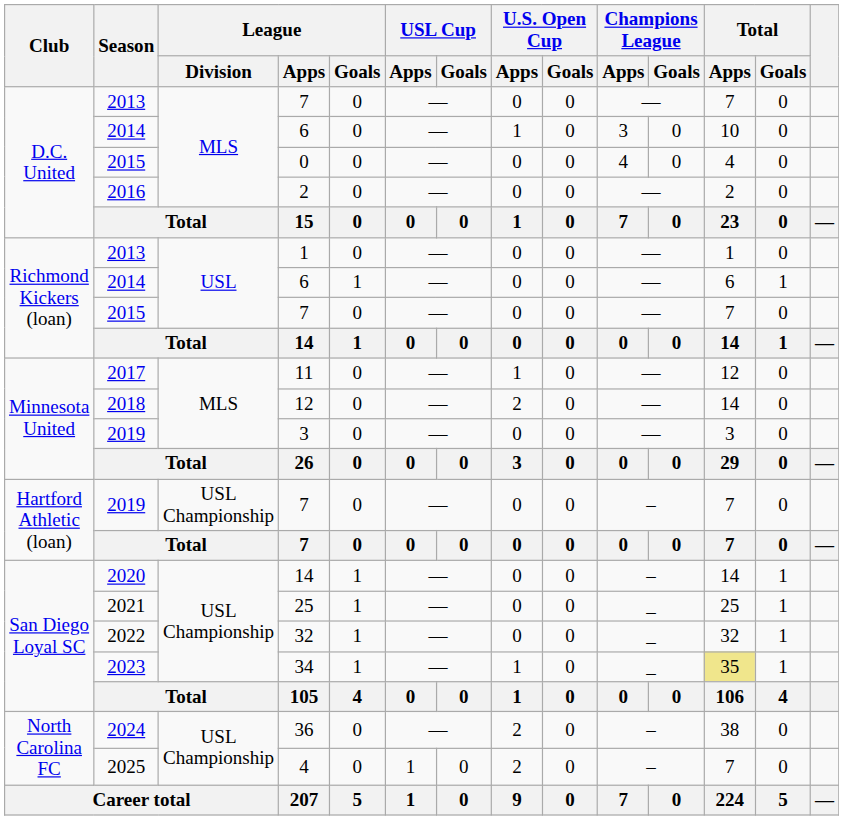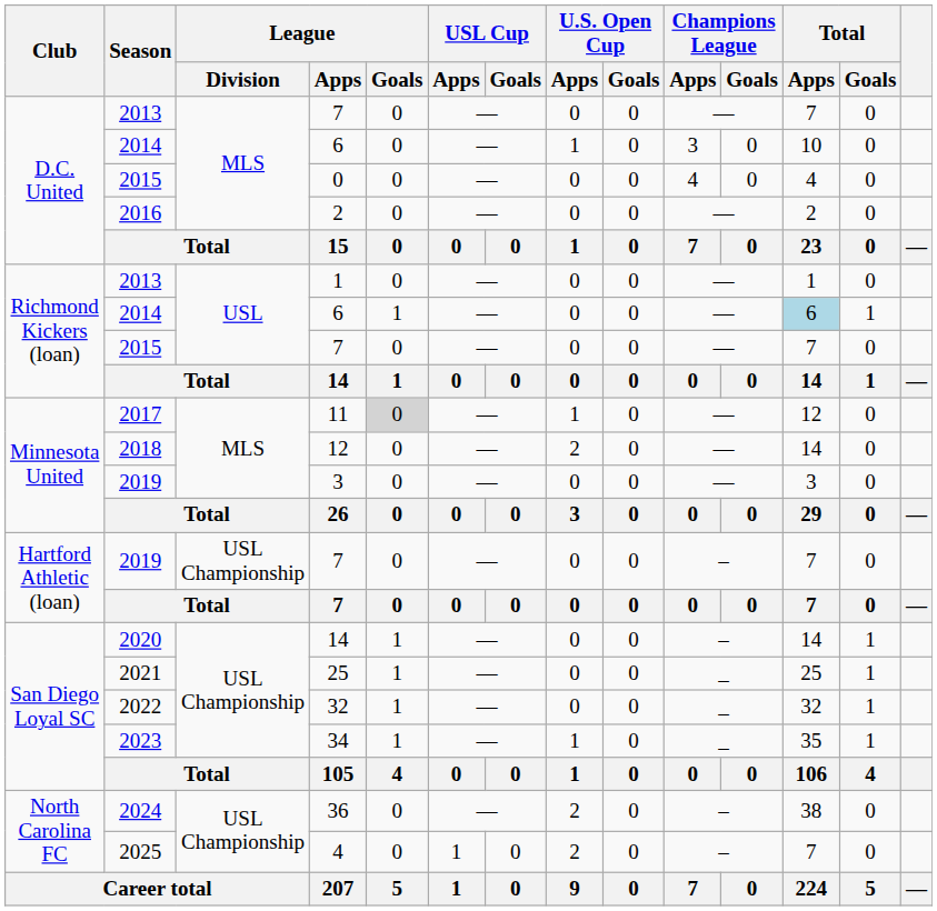Richmond Kickers (loan) / 6 | Total / Apps: no background -> lightblue background
11 | League / Goals: no background -> lightgrey background
34 | Total / Apps: khaki background -> no background
